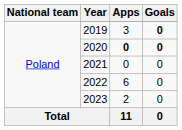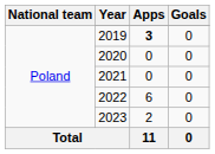2019 | Apps: normal -> bold
2019 | Goals: bold -> normal
2020 | Apps: bold -> normal
2020 | Goals: bold -> normal
